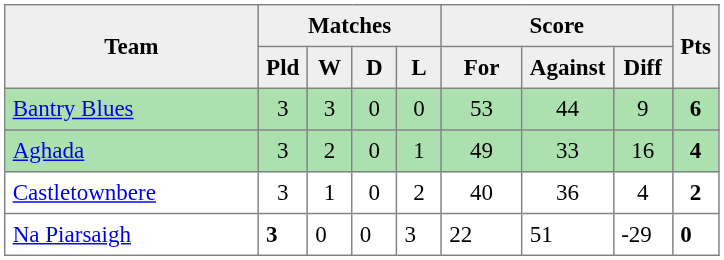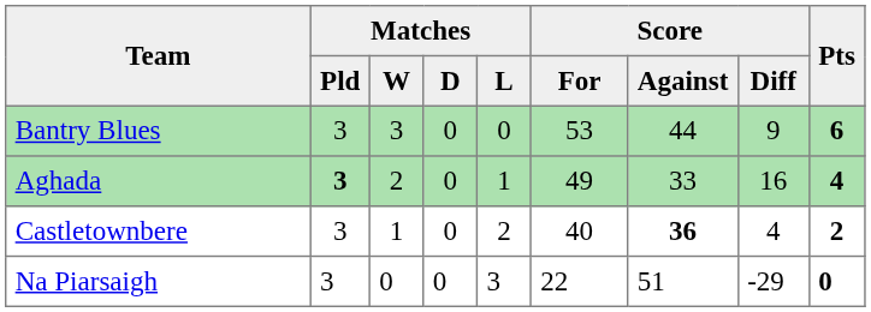Aghada | Matches / Pld: normal -> bold
Castletownbere | Score / Against: normal -> bold
Na Piarsaigh | Matches / Pld: bold -> normal
